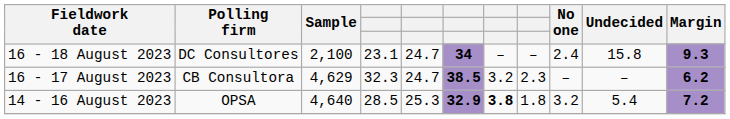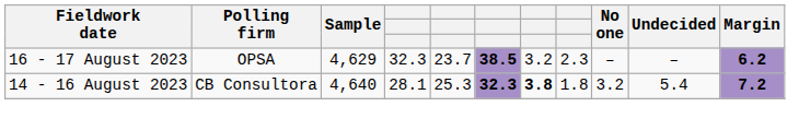- row: 16 - 18 August 2023 | DC Consultores | 2,100 | 23.1 | 24.7 | 34 | – | – | 2.4 | 15.8 | 9.3
16 - 17 August 2023 | Polling firm: CB Consultora -> OPSA
16 - 17 August 2023 | column 5: 24.7 -> 23.7
14 - 16 August 2023 | Polling firm: OPSA -> CB Consultora
14 - 16 August 2023 | column 4: 28.5 -> 28.1
14 - 16 August 2023 | column 6: 32.9 -> 32.3
